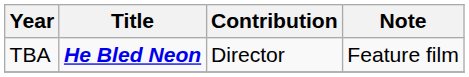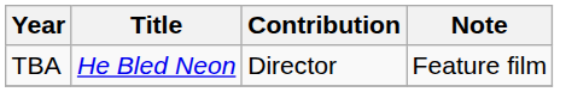TBA | Title: bold -> normal
